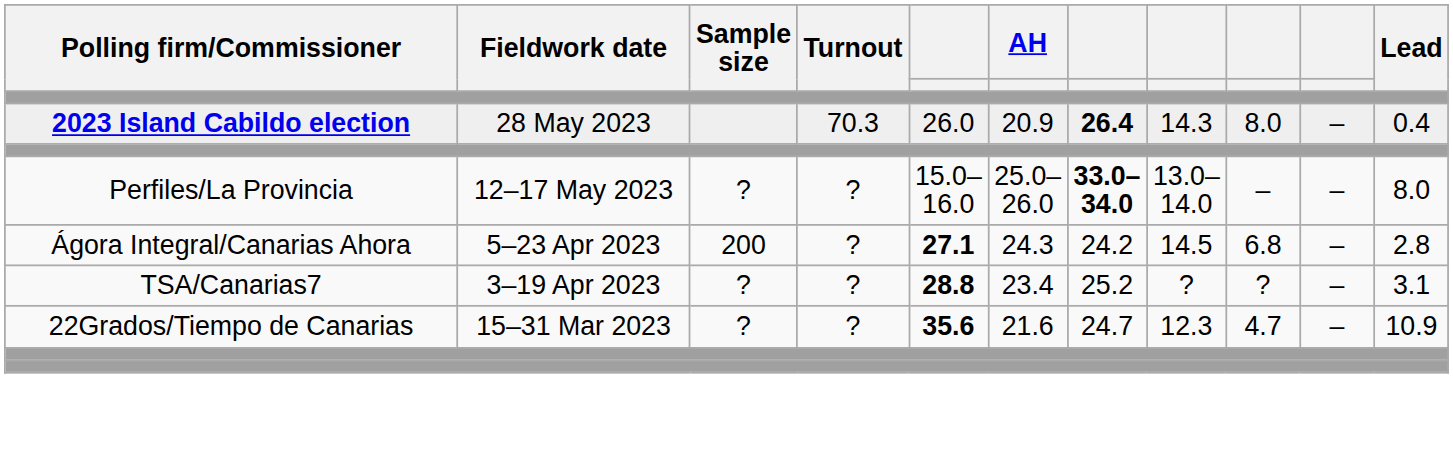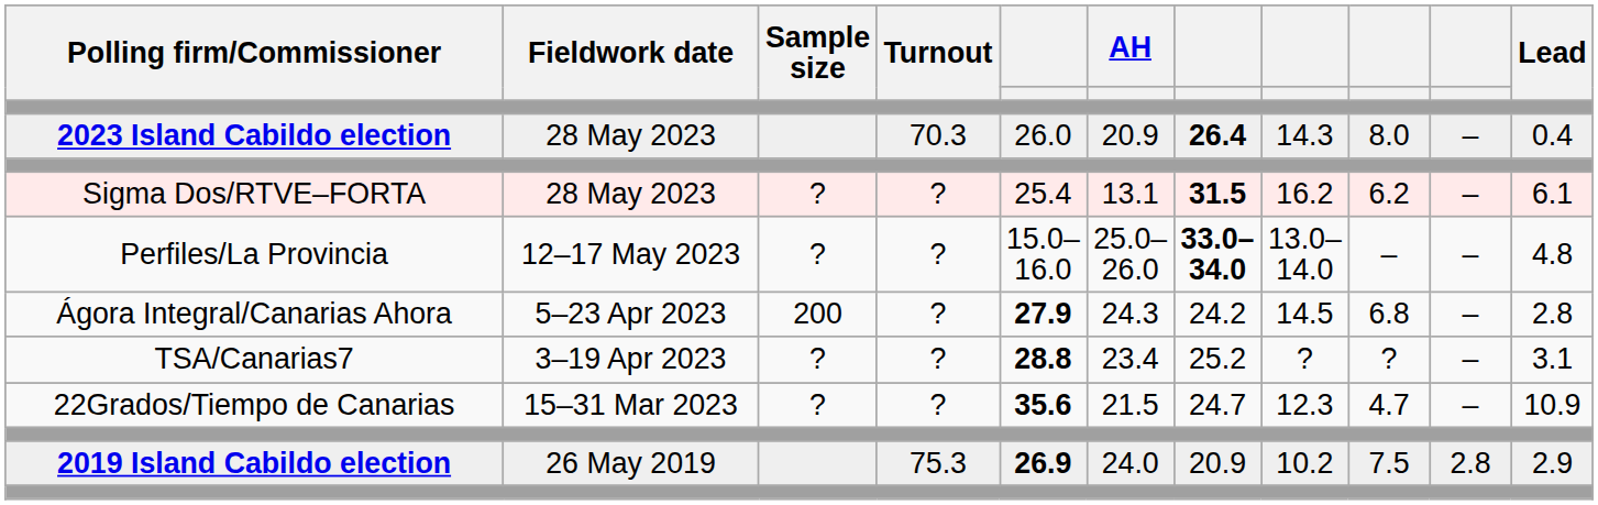+ row: Sigma Dos/RTVE–FORTA | 28 May 2023 | ? | ? | 25.4 | 13.1 | 31.5 | 16.2 | 6.2 | – | 6.1
Perfiles/La Provincia | Lead: 8.0 -> 4.8
Ágora Integral/Canarias Ahora | column 5: 27.1 -> 27.9
22Grados/Tiempo de Canarias | AH: 21.6 -> 21.5
+ row: 2019 Island Cabildo election | 26 May 2019 | 75.3 | 26.9 | 24.0 | 20.9 | 10.2 | 7.5 | 2.8 | 2.9
